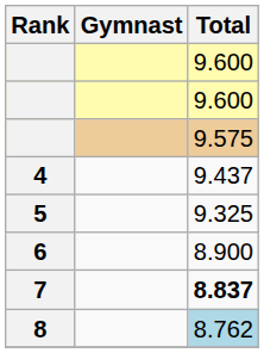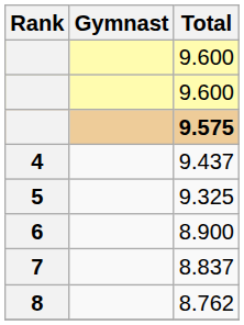9.575 | Total: normal -> bold
8.837 | Total: bold -> normal
8.762 | Total: lightblue background -> no background
